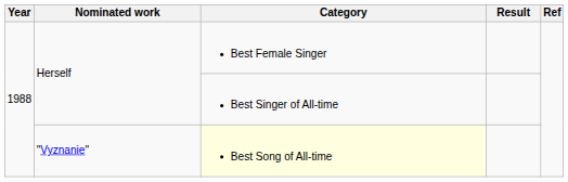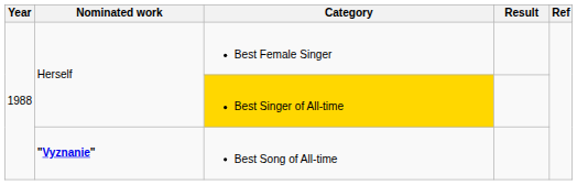Best Singer of All-time | Category: no background -> gold background
Best Song of All-time | Nominated work: normal -> bold
Best Song of All-time | Category: lightyellow background -> no background
